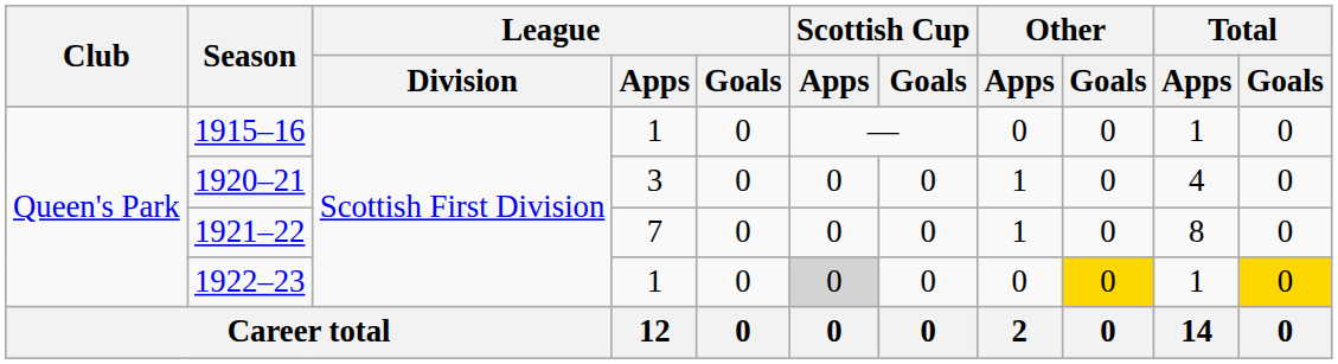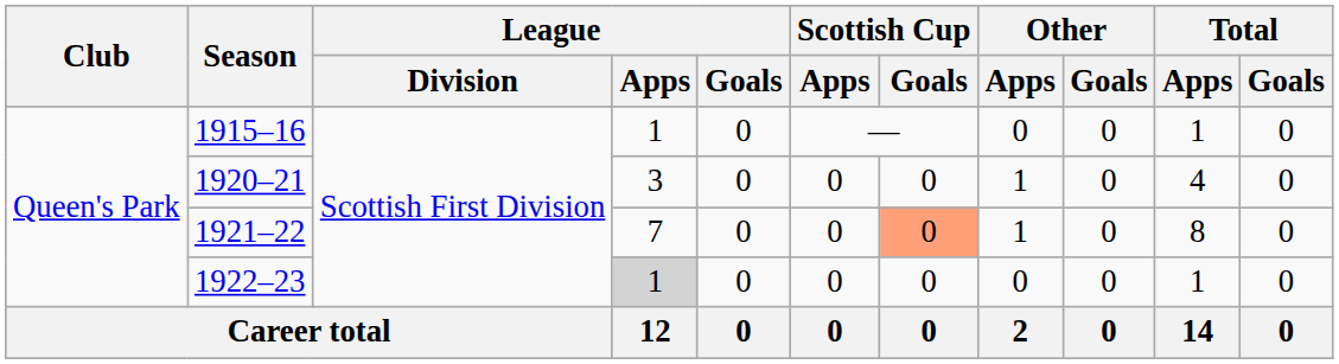1921–22 | Scottish Cup / Goals: no background -> lightsalmon background
1922–23 | League / Apps: no background -> lightgrey background
1922–23 | Scottish Cup / Apps: lightgrey background -> no background
1922–23 | Other / Goals: gold background -> no background
1922–23 | Total / Goals: gold background -> no background
